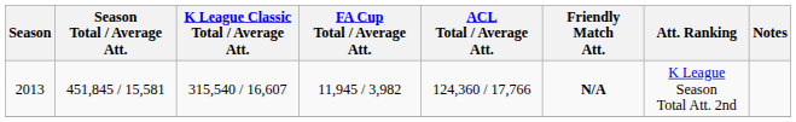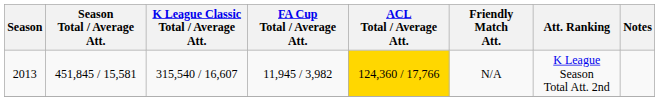2013 | ACL Total / Average Att.: no background -> gold background
2013 | Friendly Match Att.: bold -> normal
